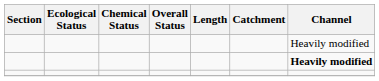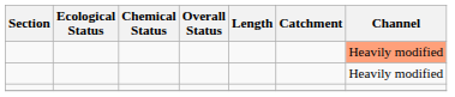row 2 | Channel: no background -> lightsalmon background
row 3 | Channel: bold -> normal
